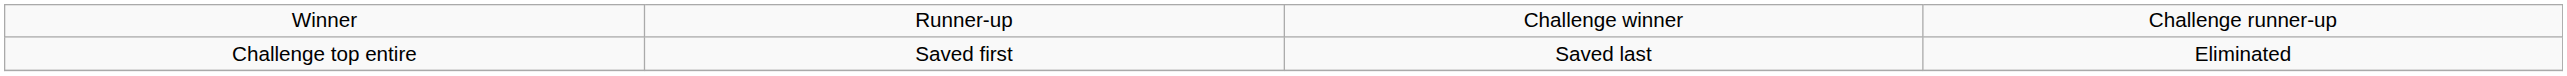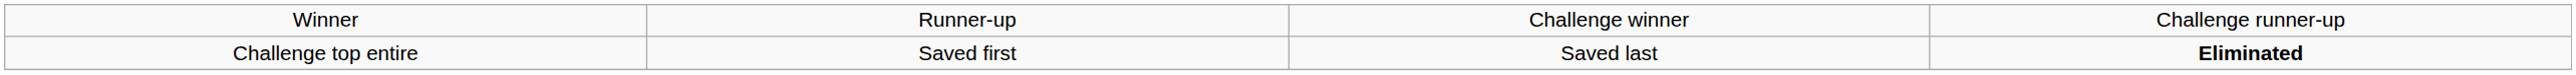Challenge top entire | column 4: normal -> bold
